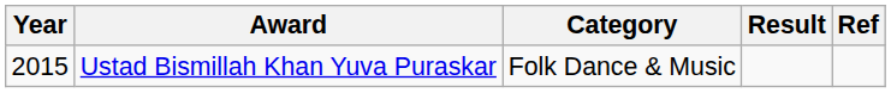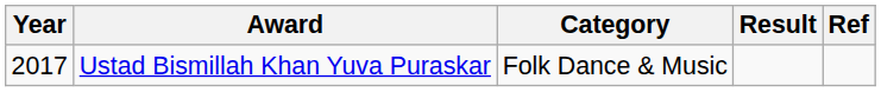Ustad Bismillah Khan Yuva Puraskar | Year: 2015 -> 2017
